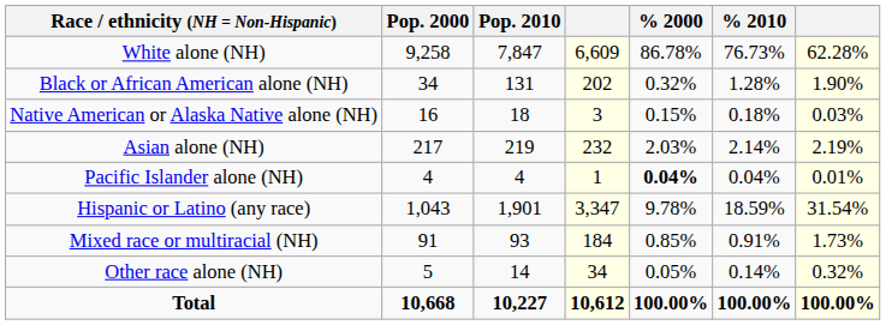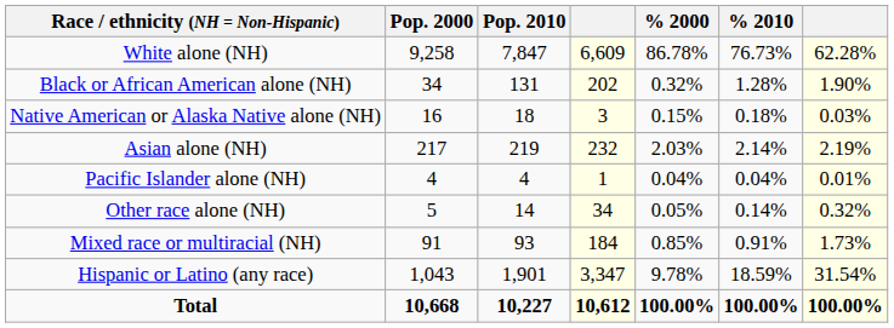Pacific Islander alone (NH) | % 2000: bold -> normal
rows swapped: Other race alone (NH) <-> Hispanic or Latino (any race)
